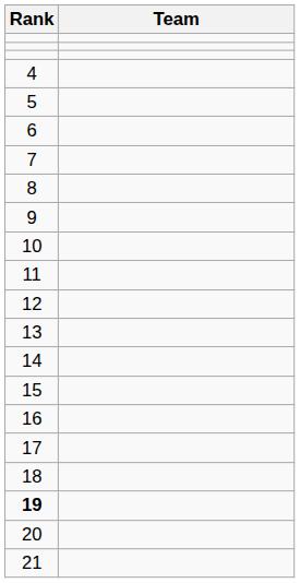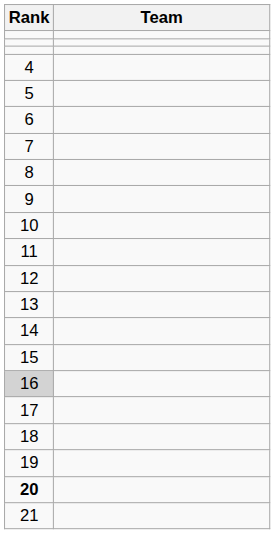row 17 | Rank: no background -> lightgrey background
row 20 | Rank: bold -> normal
row 21 | Rank: normal -> bold
